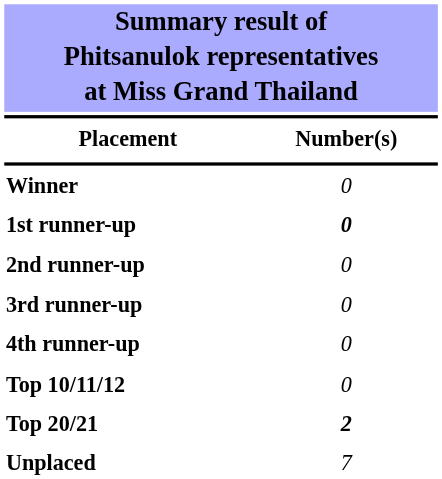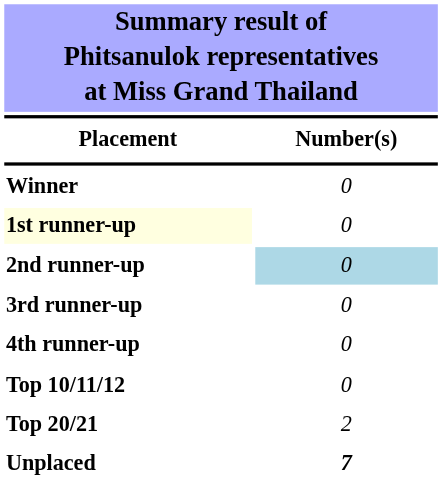row 4 | column 1: no background -> lightyellow background
row 4 | column 2: bold -> normal
row 5 | column 2: no background -> lightblue background
row 9 | column 2: bold -> normal
row 10 | column 2: normal -> bold
